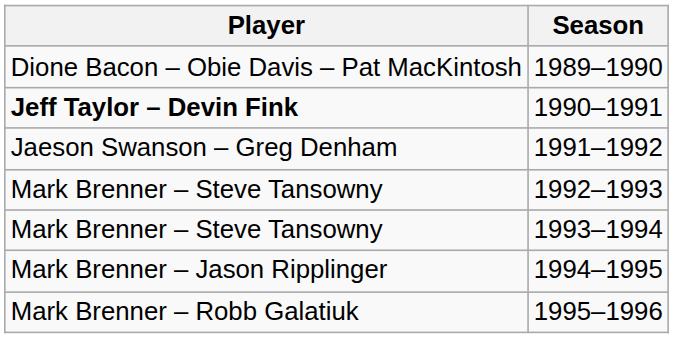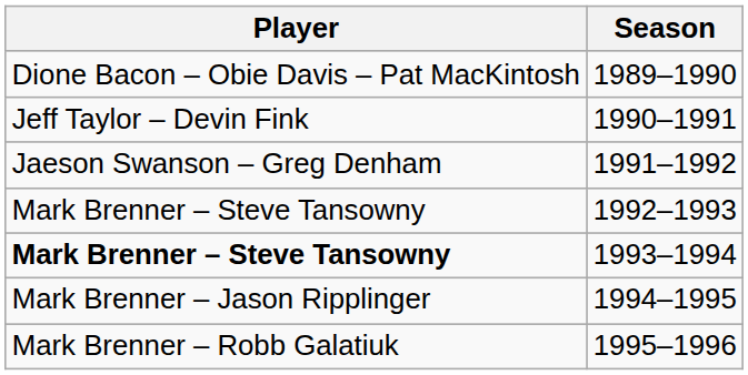1990–1991 | Player: bold -> normal
1993–1994 | Player: normal -> bold
